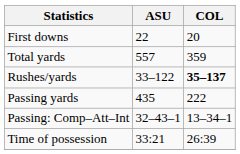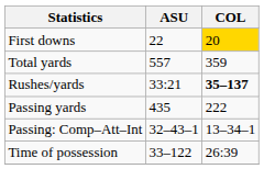First downs | COL: no background -> gold background
Rushes/yards | ASU: 33–122 -> 33:21
Time of possession | ASU: 33:21 -> 33–122
